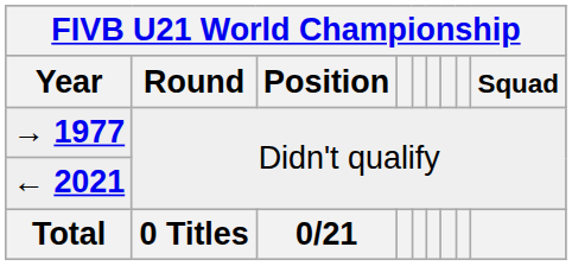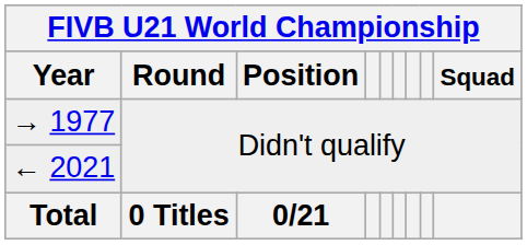→ 1977 | FIVB U21 World Championship / Year: bold -> normal
← 2021 | FIVB U21 World Championship / Year: bold -> normal
